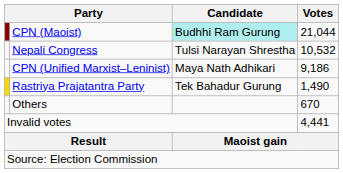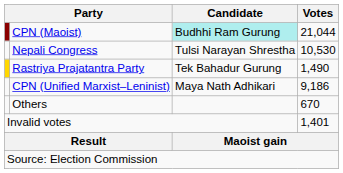Nepali Congress | Votes: 10,532 -> 10,530
rows swapped: CPN (Unified Marxist–Leninist) <-> Rastriya Prajatantra Party
Invalid votes | Votes: 4,441 -> 1,401
